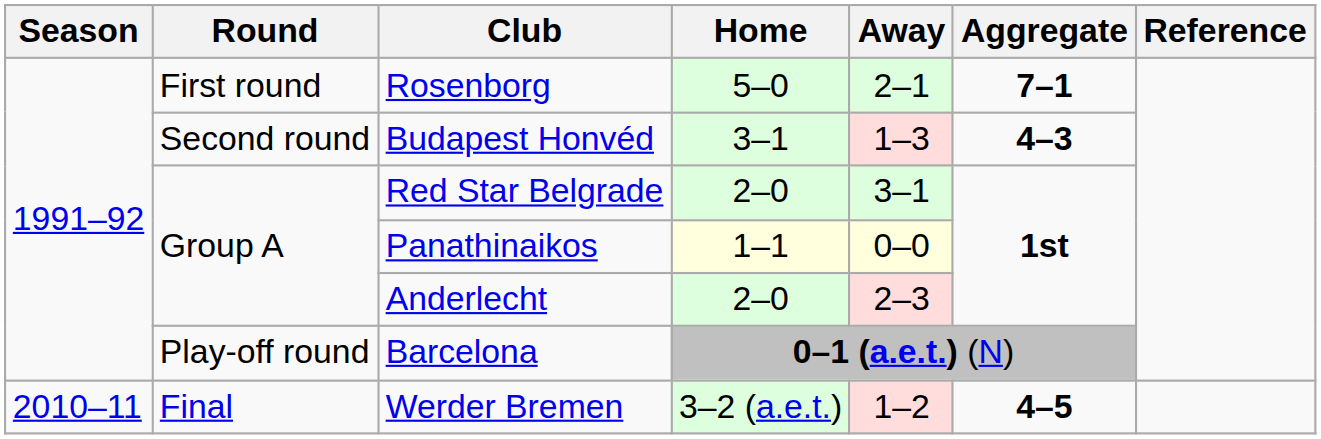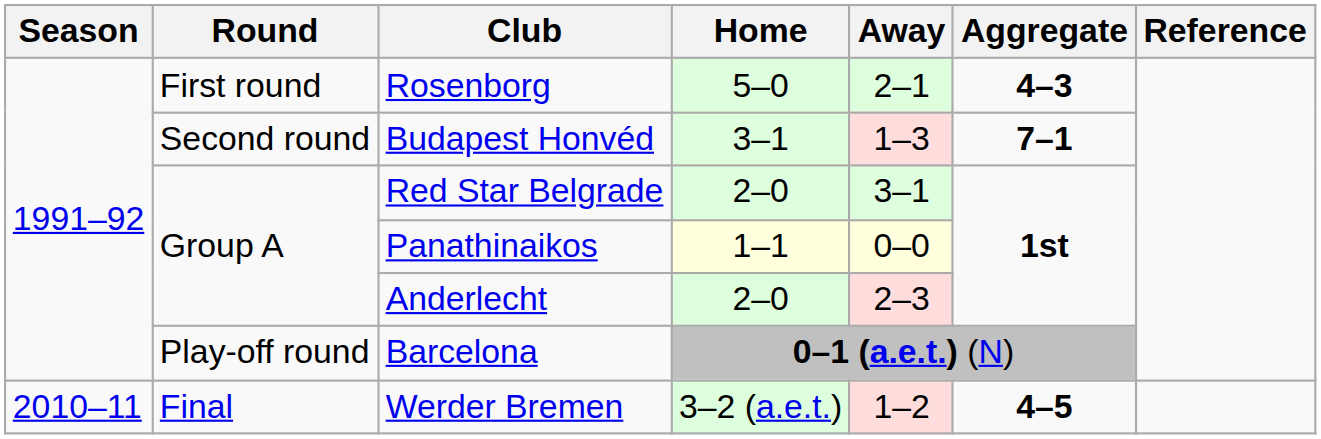Rosenborg | Aggregate: 7–1 -> 4–3
Budapest Honvéd | Aggregate: 4–3 -> 7–1
